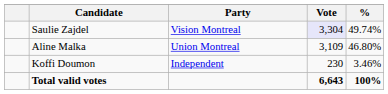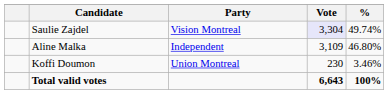Aline Malka | Party: Union Montreal -> Independent
Koffi Doumon | Party: Independent -> Union Montreal
